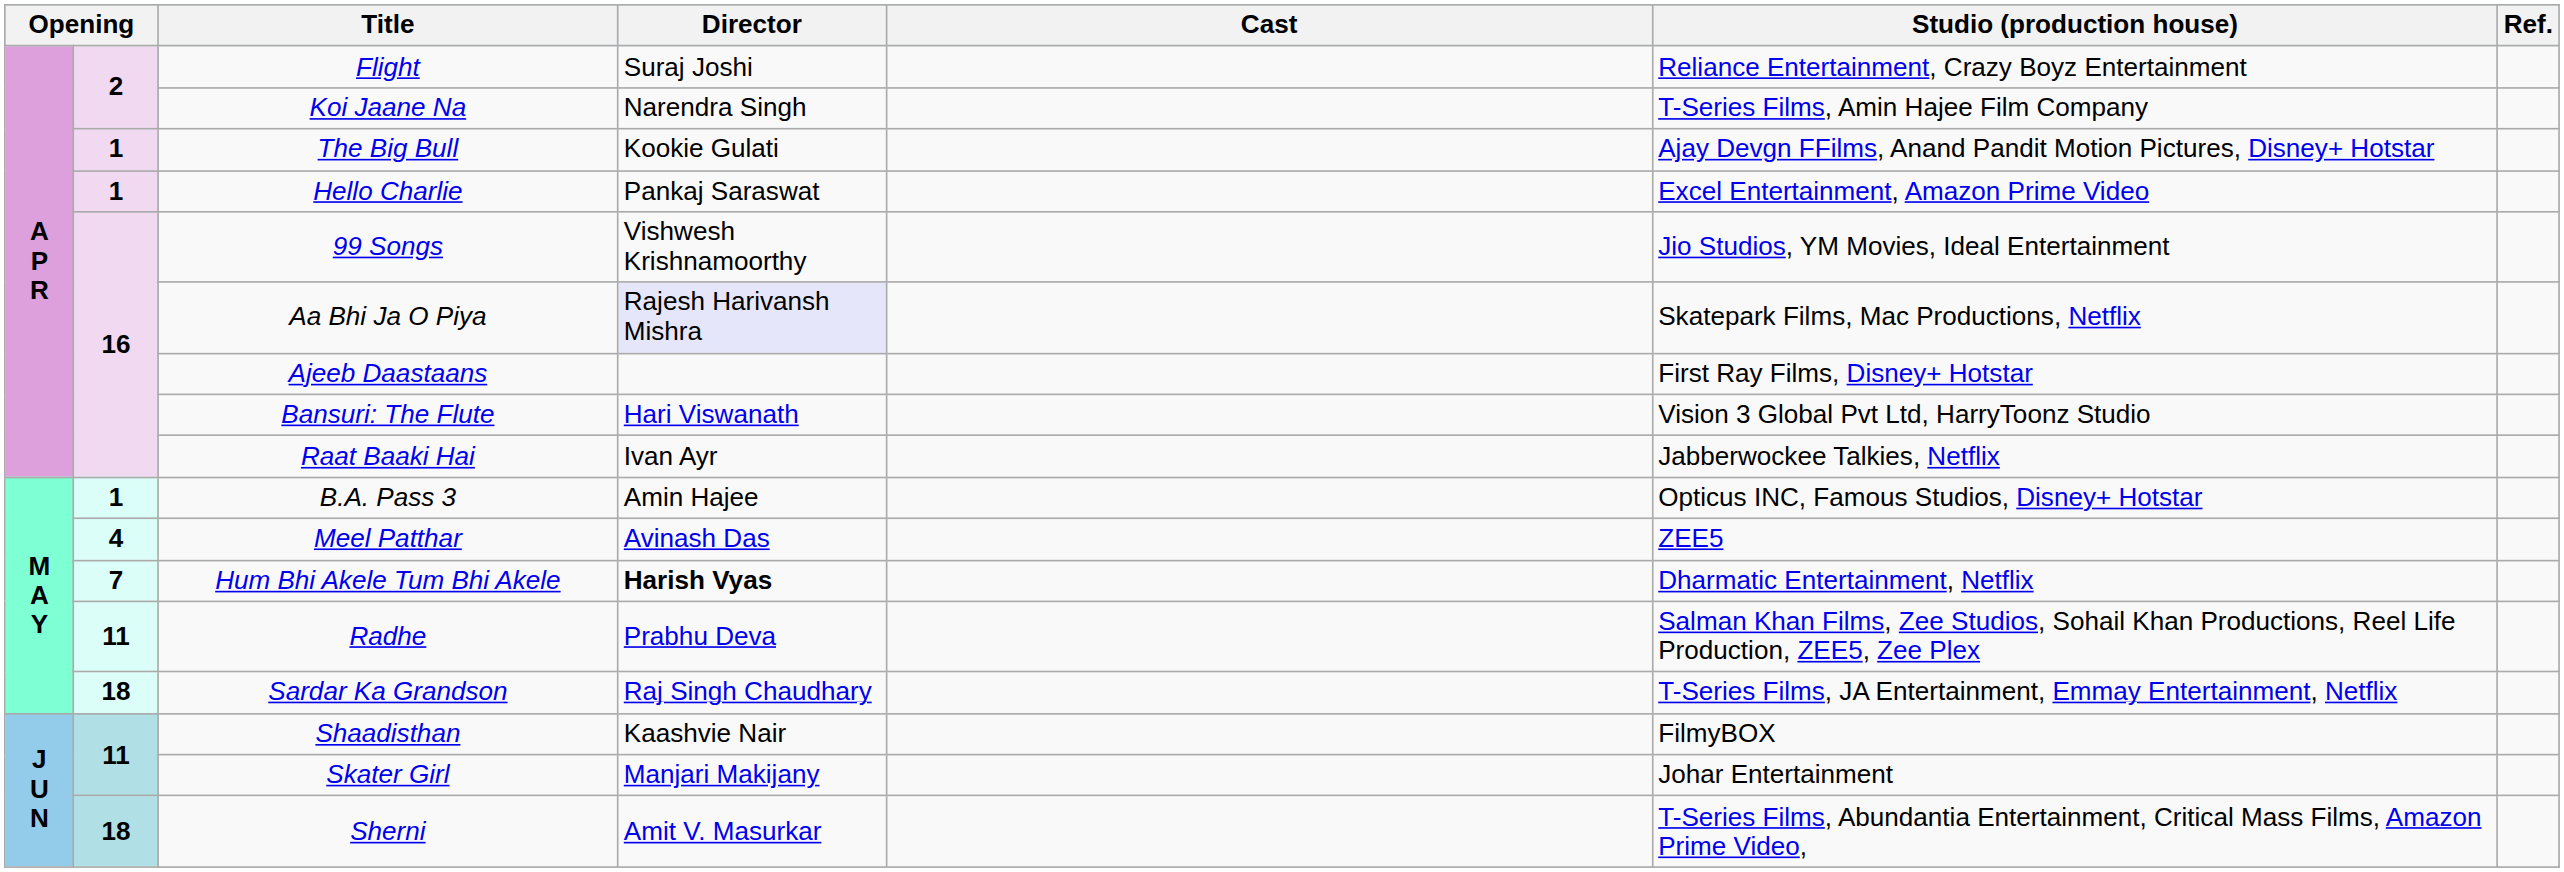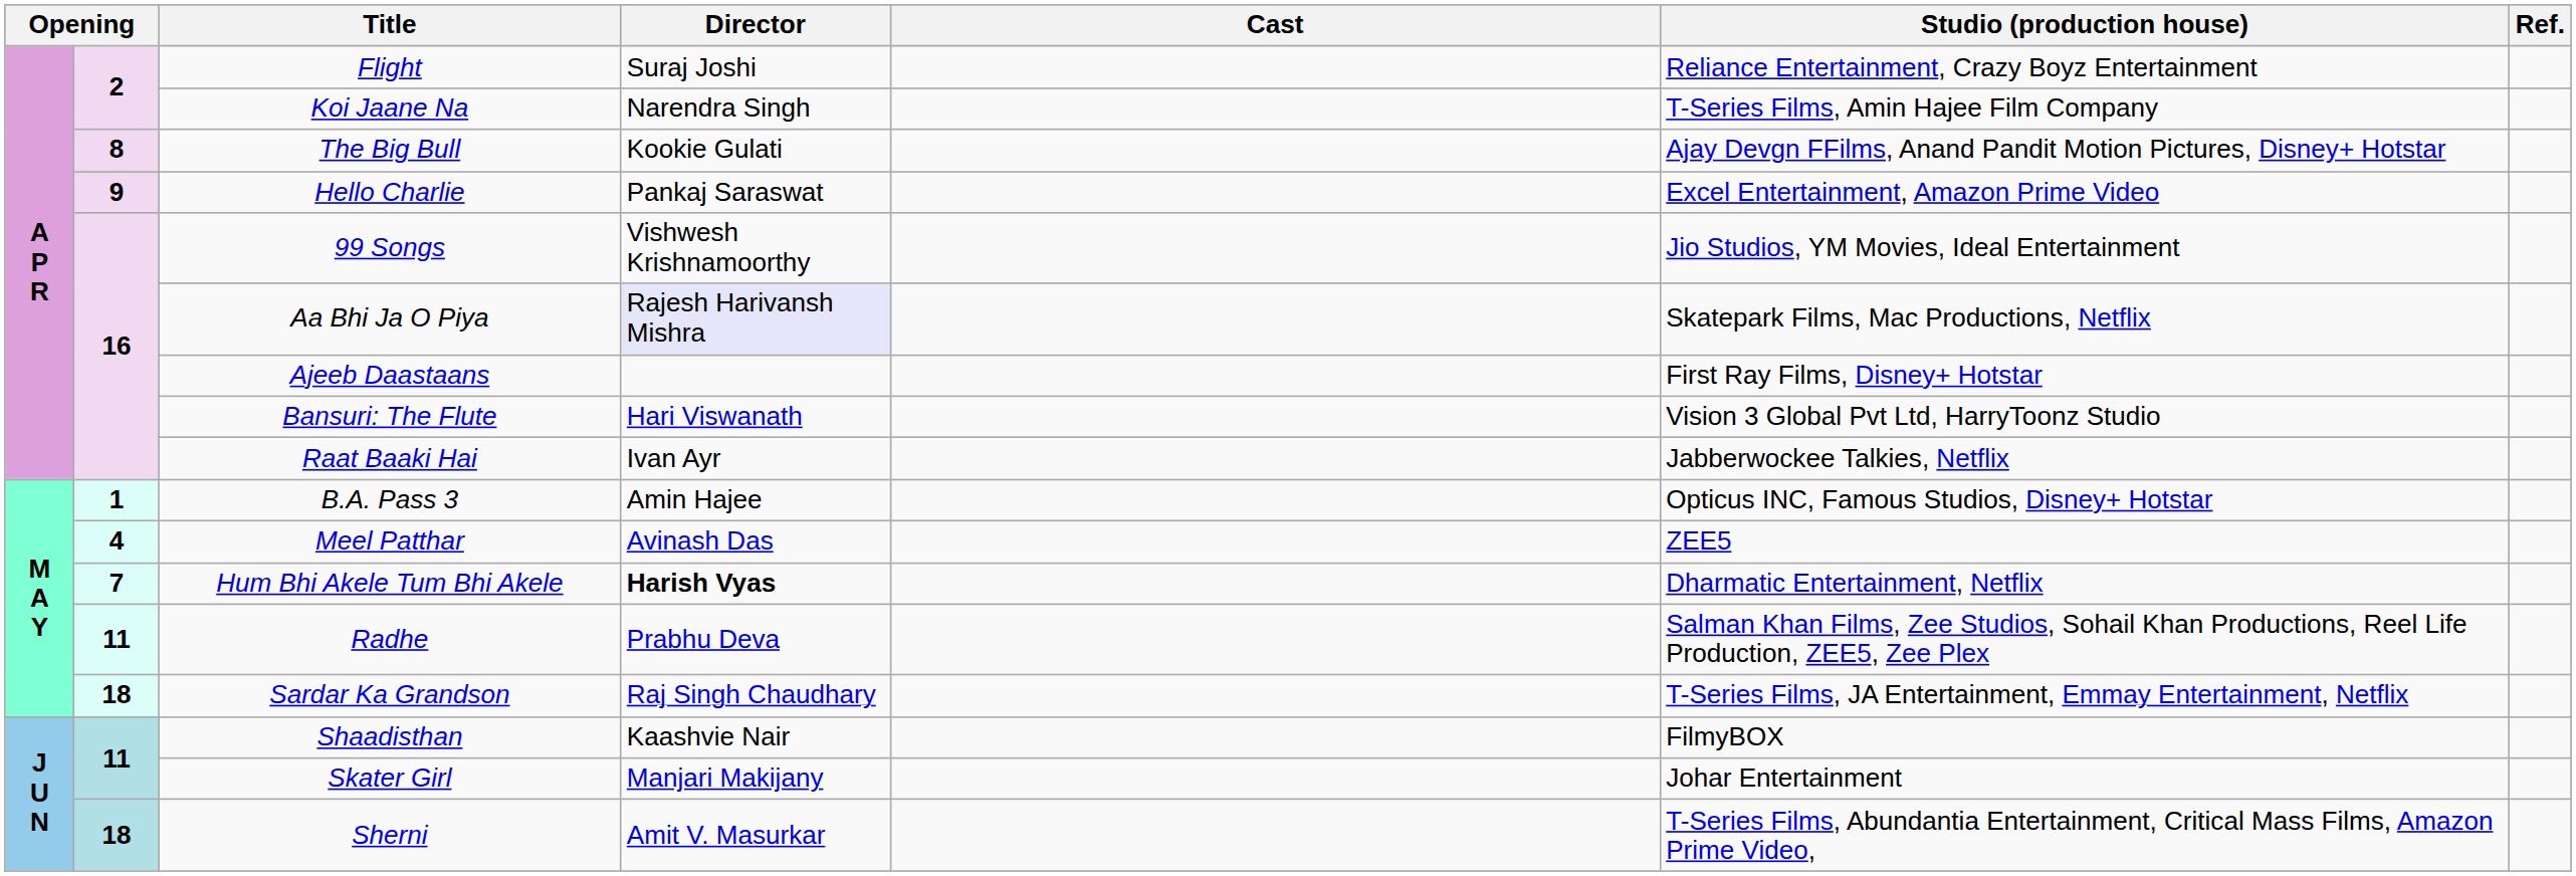The Big Bull | column 2: 1 -> 8
Hello Charlie | column 2: 1 -> 9
